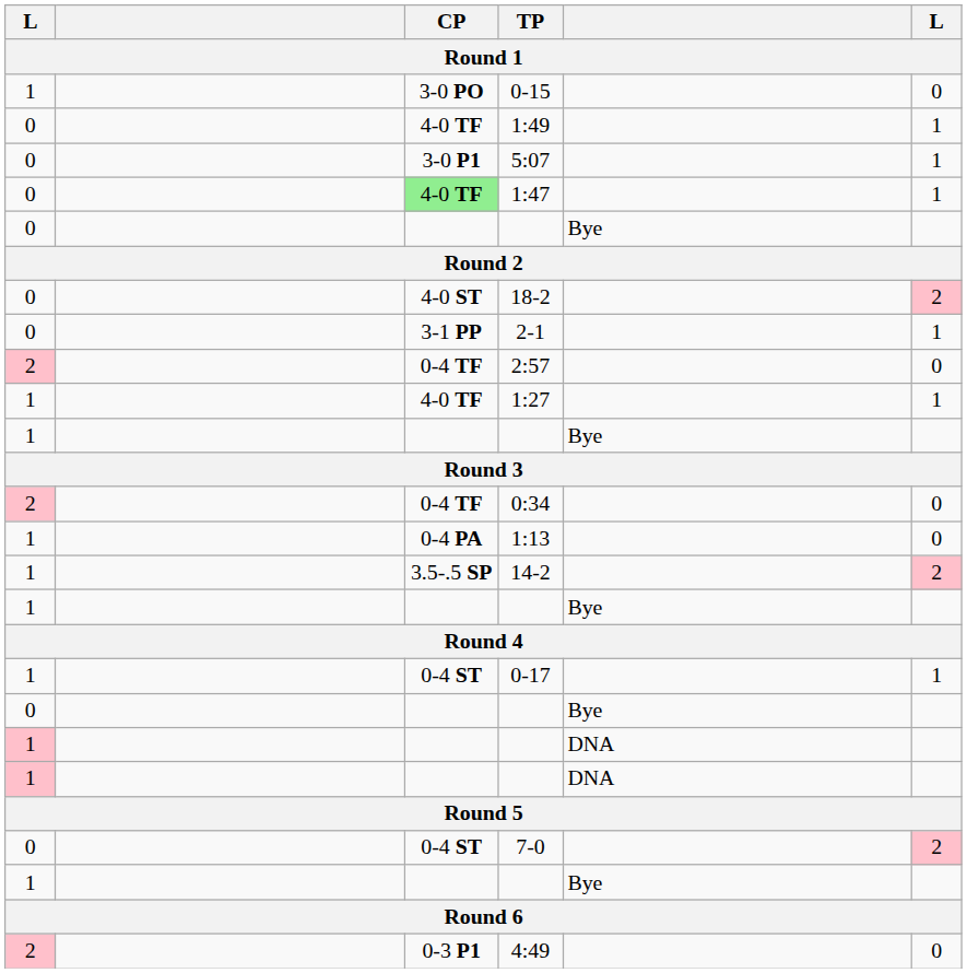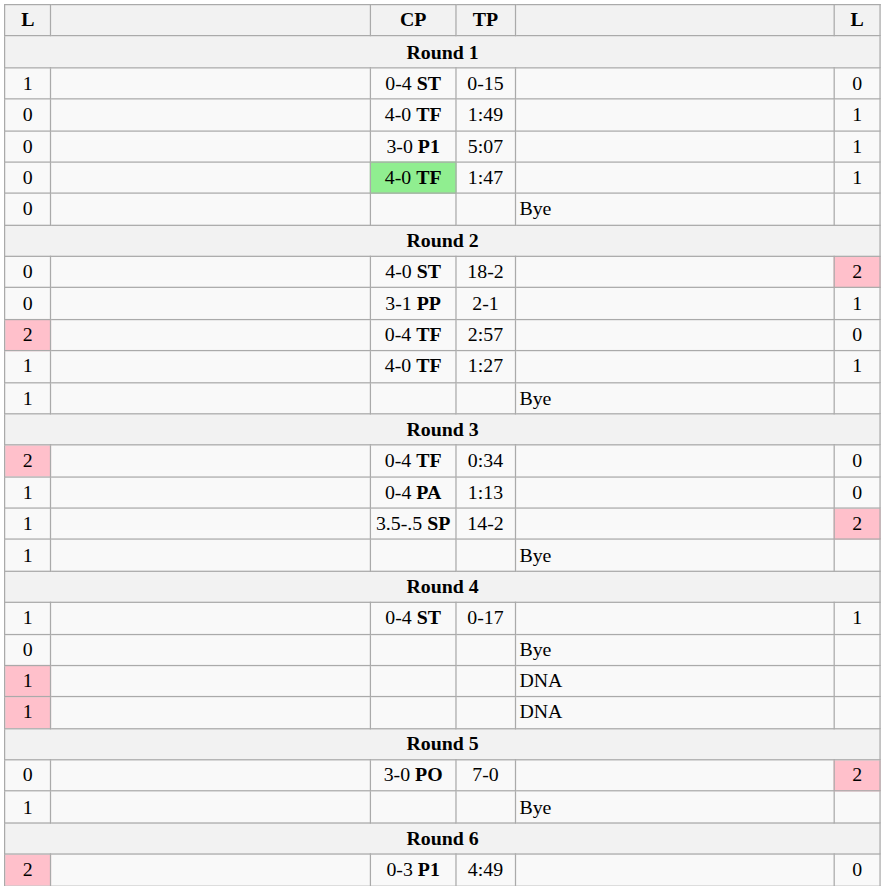0-15 | CP: 3-0 PO -> 0-4 ST
7-0 | CP: 0-4 ST -> 3-0 PO
